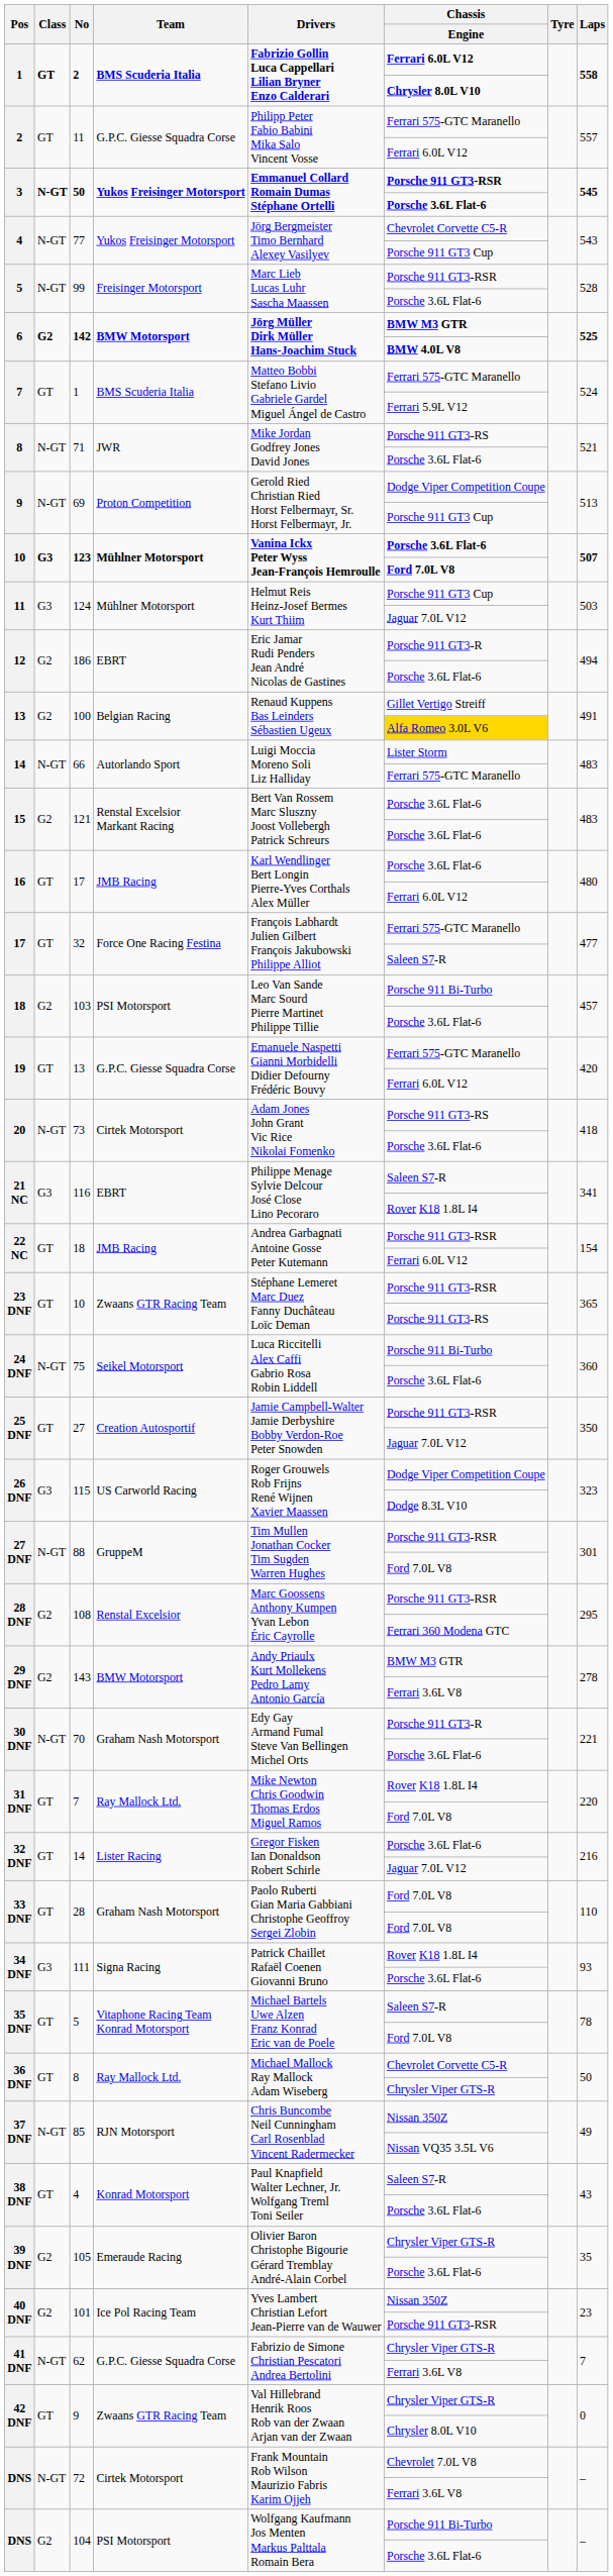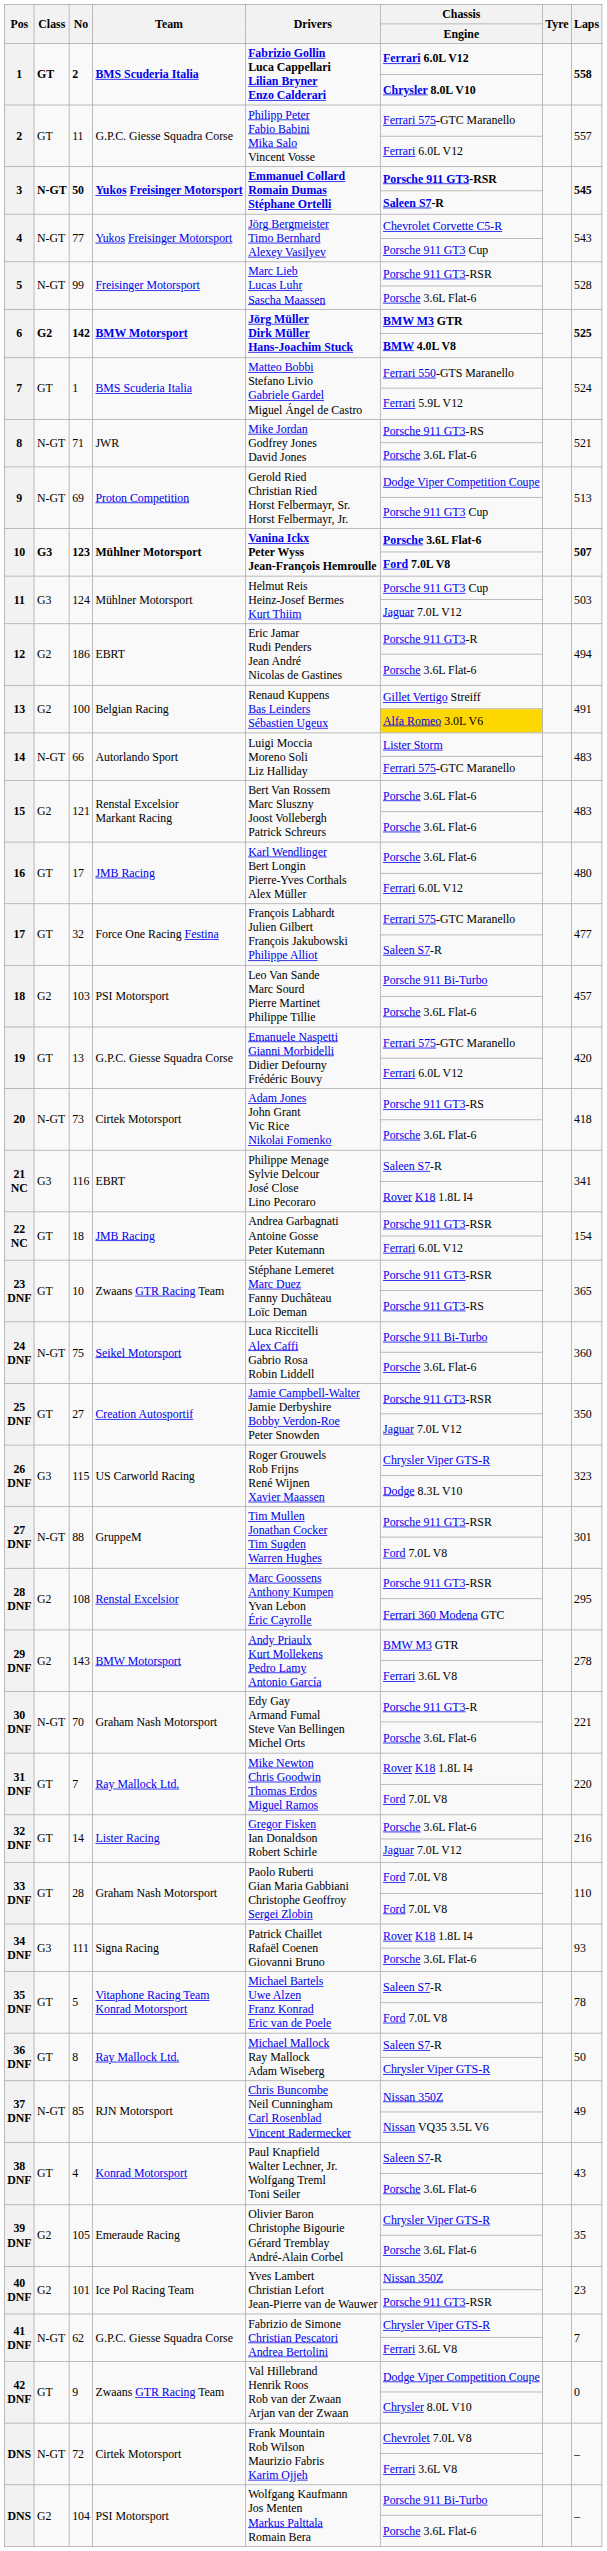row 8 | Chassis / Engine: Porsche 3.6L Flat-6 -> Saleen S7-R
row 15 | Chassis / Engine: Ferrari 575-GTC Maranello -> Ferrari 550-GTS Maranello
row 53 | Chassis / Engine: Dodge Viper Competition Coupe -> Chrysler Viper GTS-R
row 73 | Chassis / Engine: Chevrolet Corvette C5-R -> Saleen S7-R
row 85 | Chassis / Engine: Chrysler Viper GTS-R -> Dodge Viper Competition Coupe
